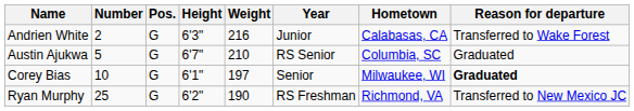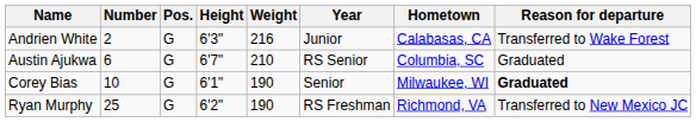Austin Ajukwa | Number: 5 -> 6
Corey Bias | Weight: 197 -> 190
